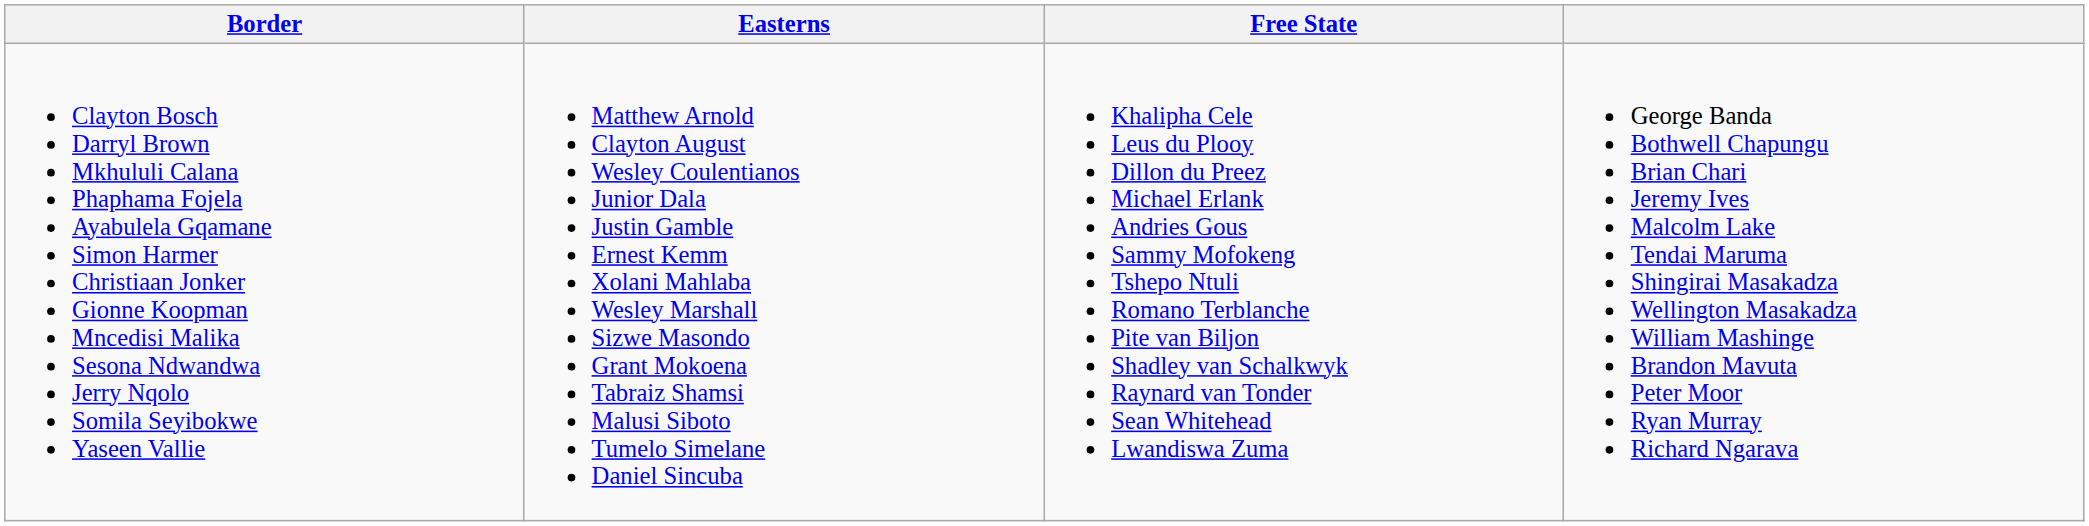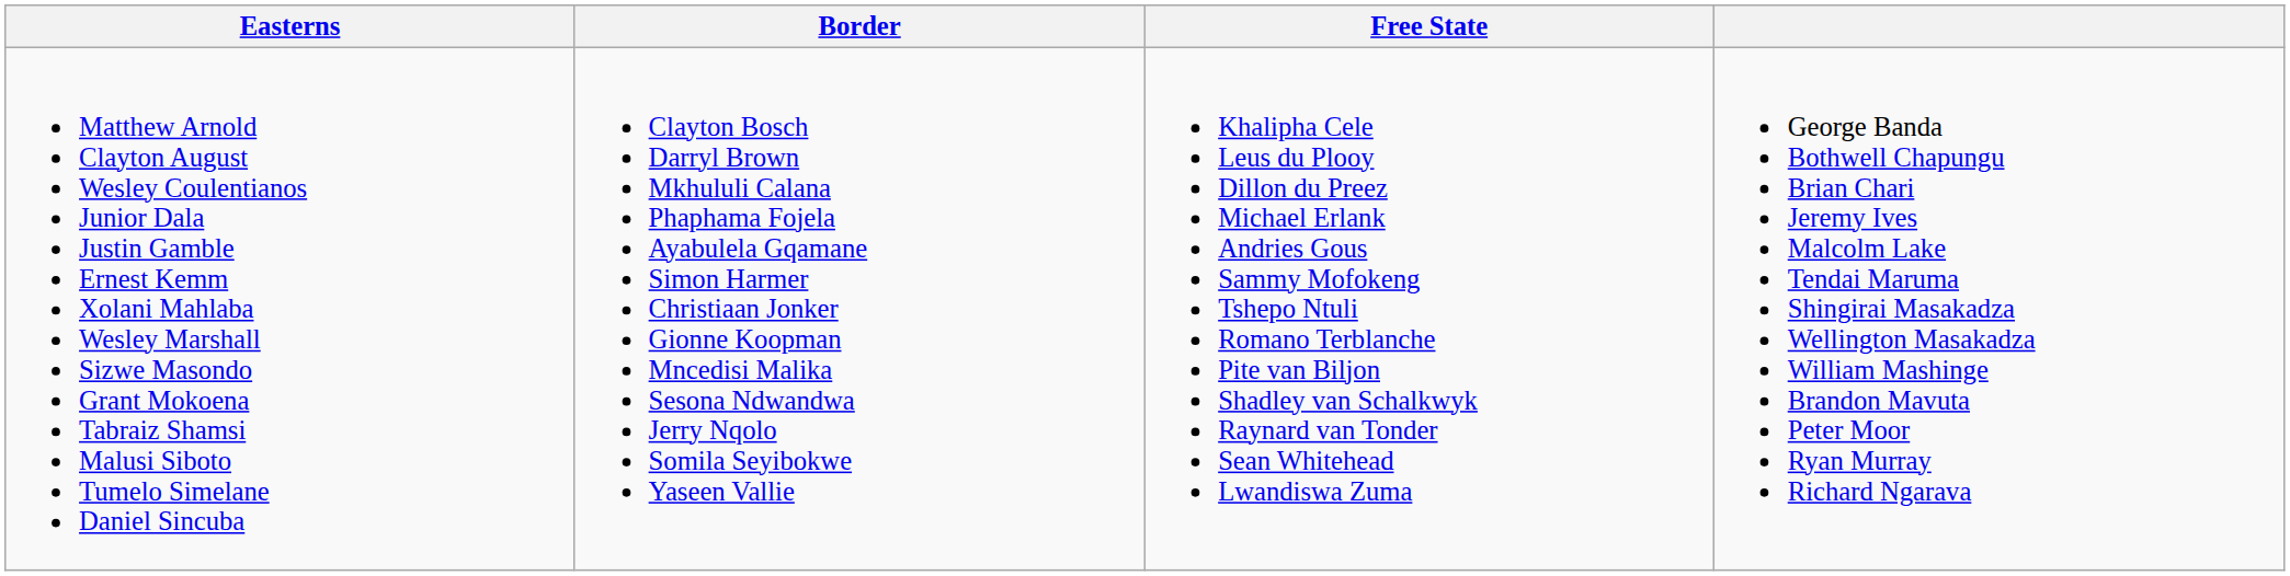columns swapped: Border <-> Easterns
